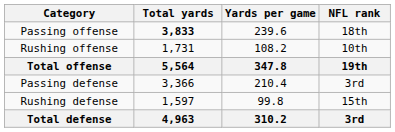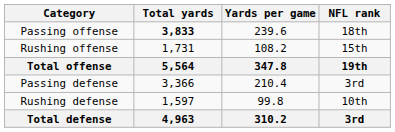Rushing offense | NFL rank: 10th -> 15th
Rushing defense | NFL rank: 15th -> 10th
